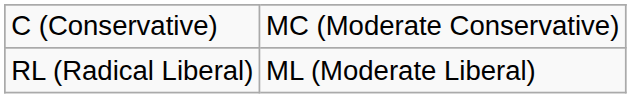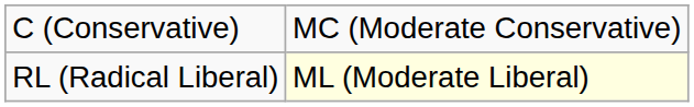RL (Radical Liberal) | column 2: no background -> lightyellow background
